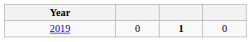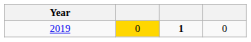2019 | column 2: no background -> gold background
